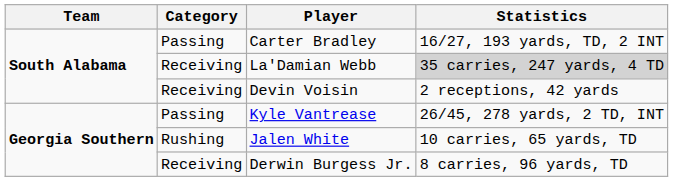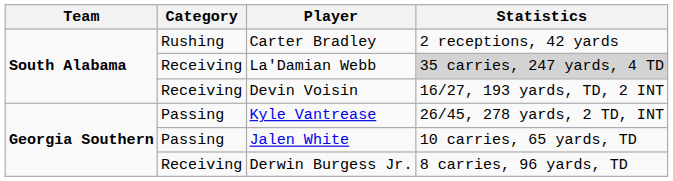Carter Bradley | Category: Passing -> Rushing
Carter Bradley | Statistics: 16/27, 193 yards, TD, 2 INT -> 2 receptions, 42 yards
Devin Voisin | Statistics: 2 receptions, 42 yards -> 16/27, 193 yards, TD, 2 INT
Jalen White | Category: Rushing -> Passing
